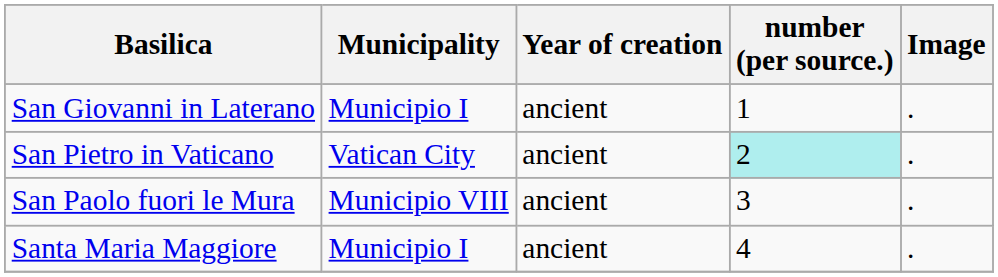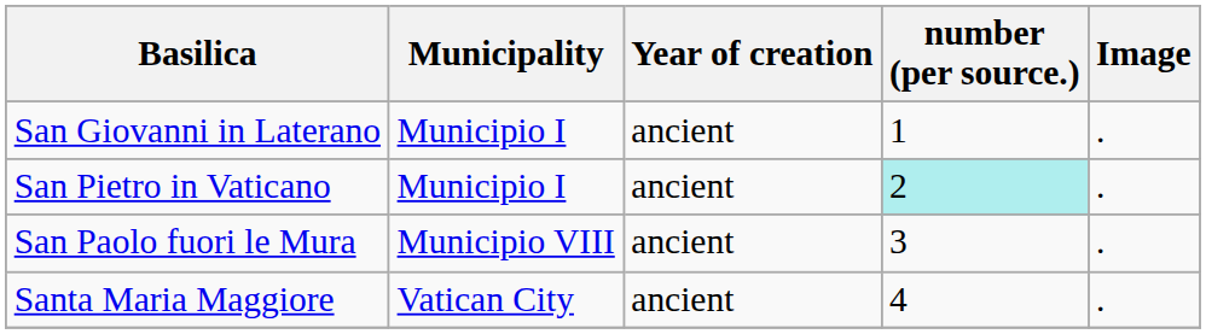San Pietro in Vaticano | Municipality: Vatican City -> Municipio I
Santa Maria Maggiore | Municipality: Municipio I -> Vatican City
